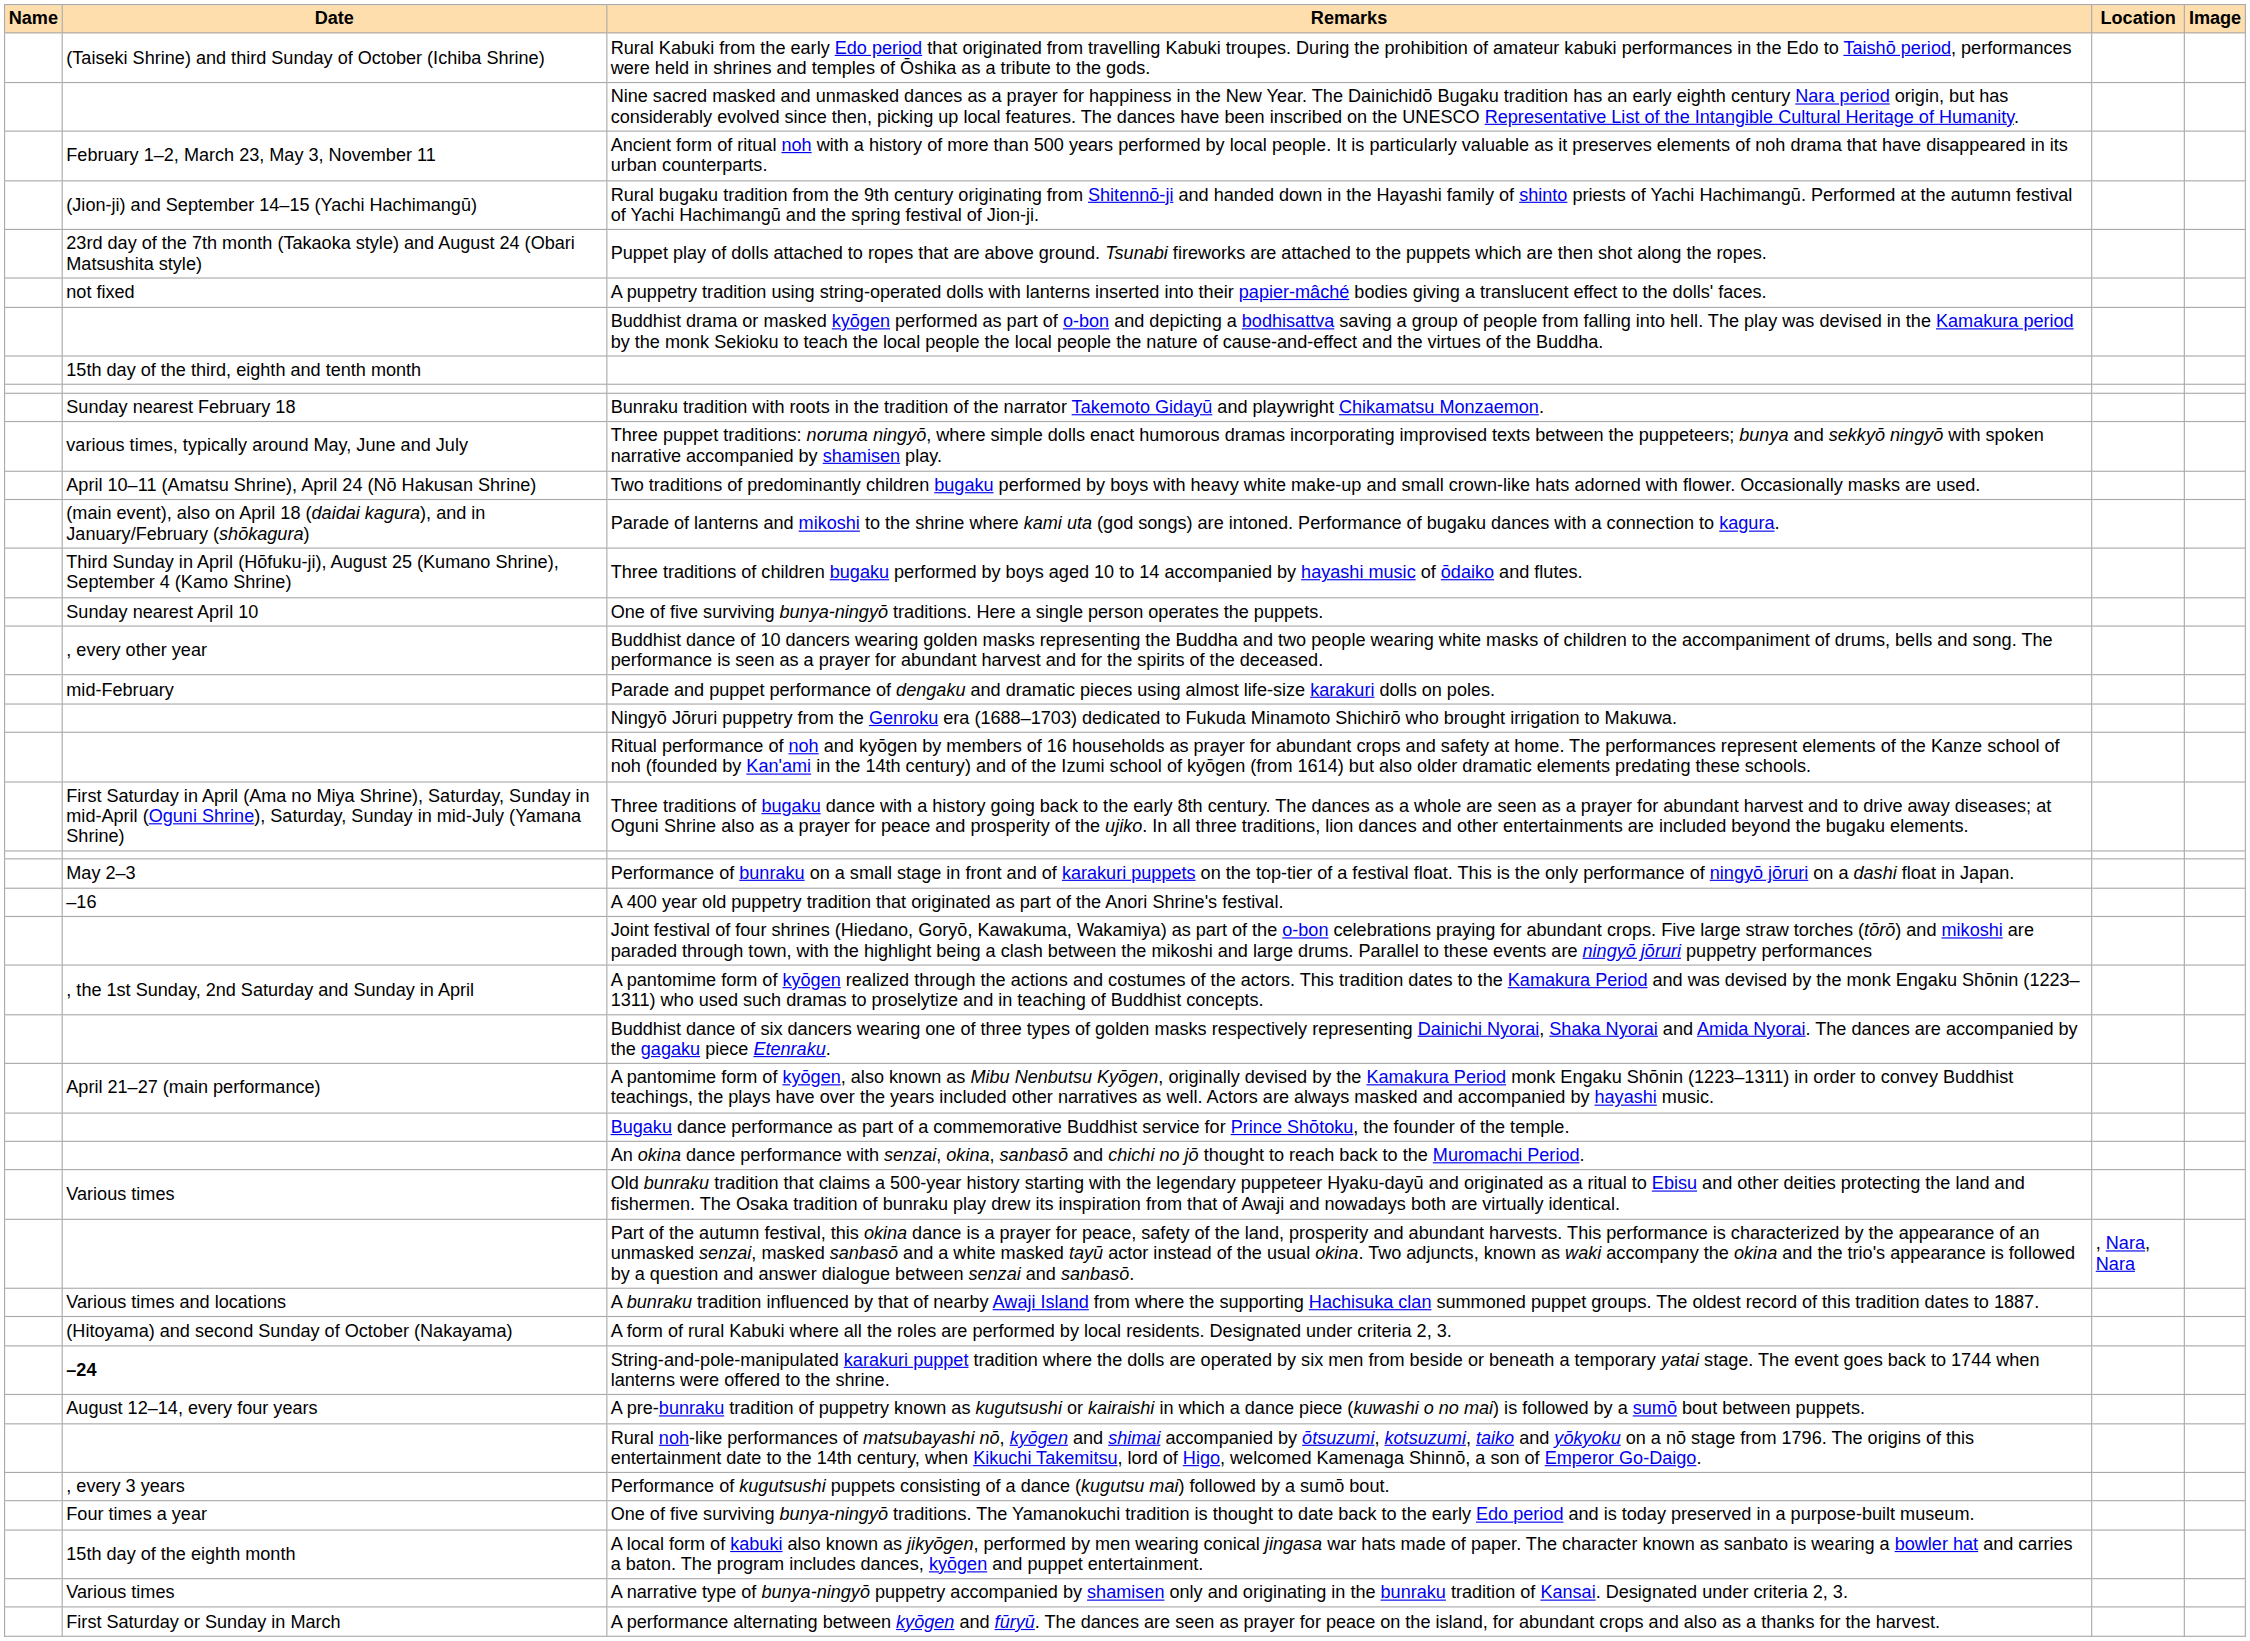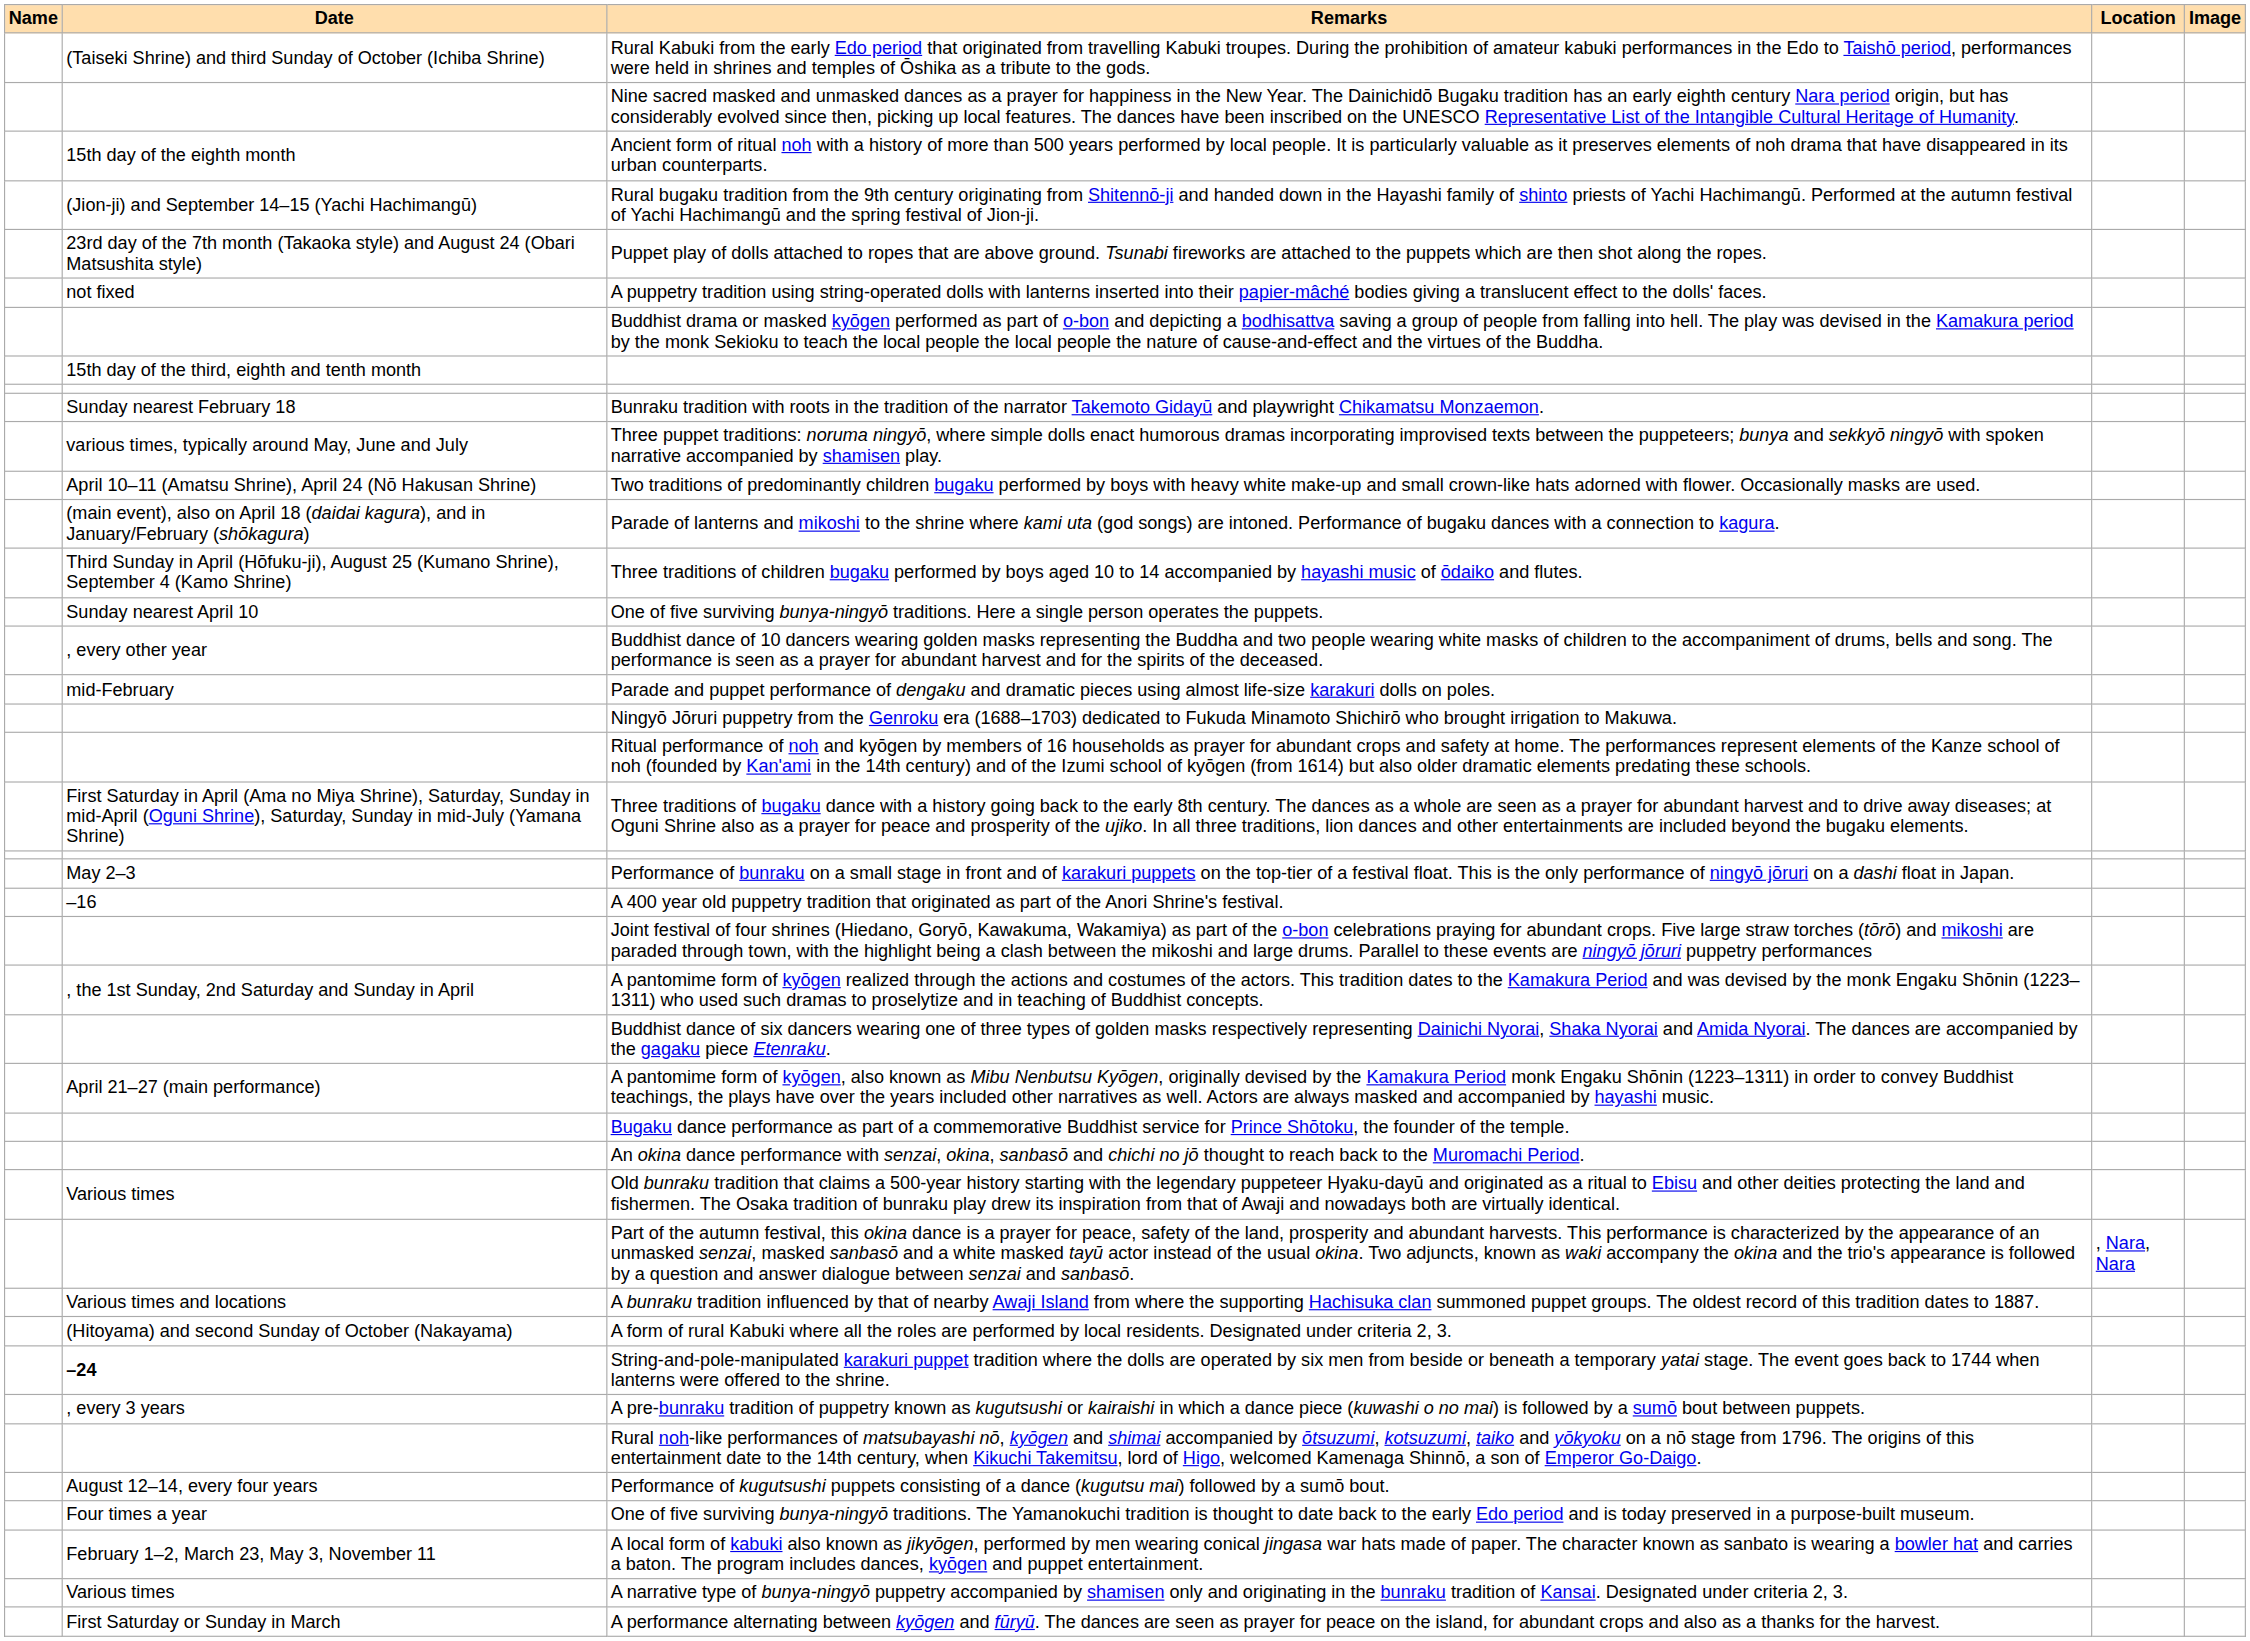row 4 | Date: February 1–2, March 23, May 3, November 11 -> 15th day of the eighth month
row 36 | Date: August 12–14, every four years -> , every 3 years
row 38 | Date: , every 3 years -> August 12–14, every four years
row 40 | Date: 15th day of the eighth month -> February 1–2, March 23, May 3, November 11
